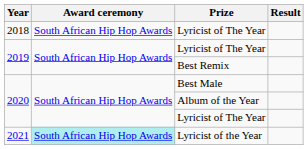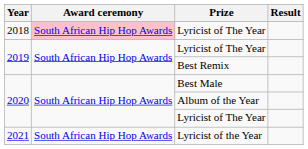2018 / Lyricist of The Year | Award ceremony: no background -> pink background
Lyricist of the Year | Award ceremony: paleturquoise background -> no background
